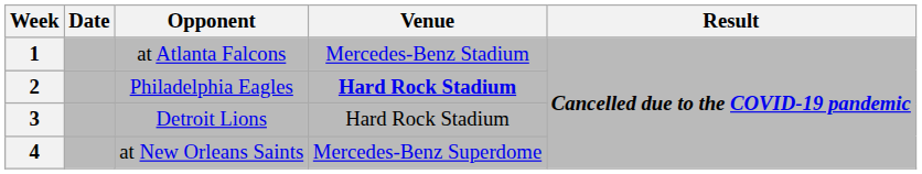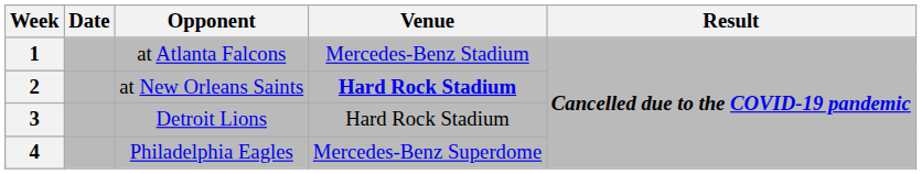2 | Opponent: Philadelphia Eagles -> at New Orleans Saints
4 | Opponent: at New Orleans Saints -> Philadelphia Eagles
